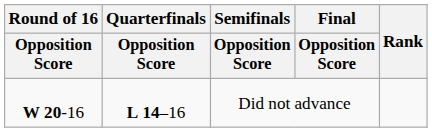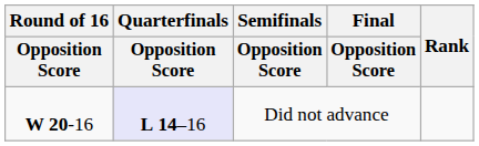Did not advance | Quarterfinals / Opposition Score: no background -> lavender background
